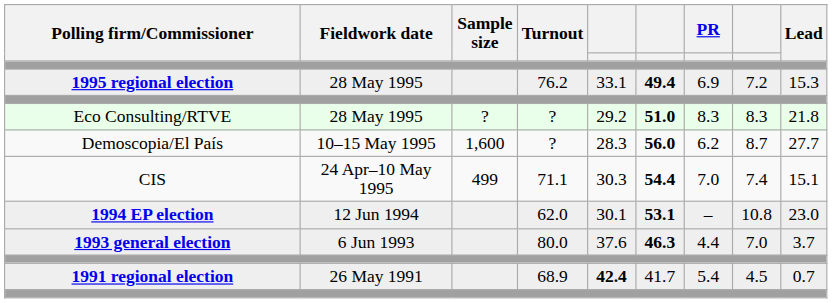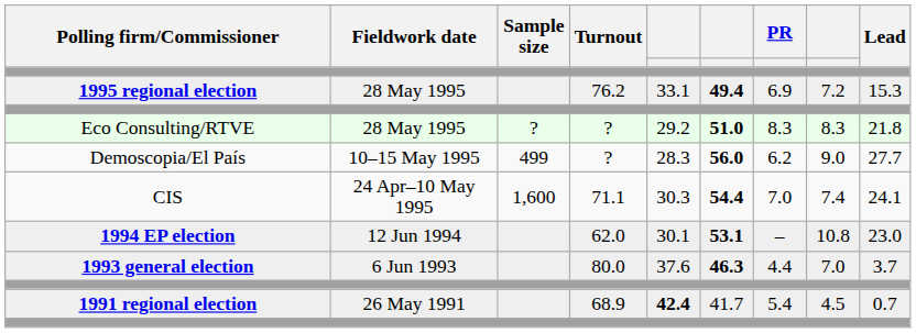Demoscopia/El País | Sample size: 1,600 -> 499
Demoscopia/El País | column 8: 8.7 -> 9.0
CIS | Sample size: 499 -> 1,600
CIS | Lead: 15.1 -> 24.1
